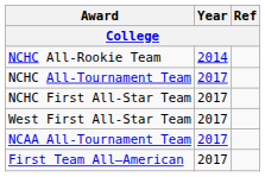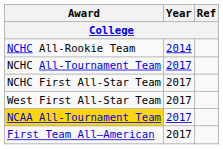row 7 | Award: no background -> gold background
